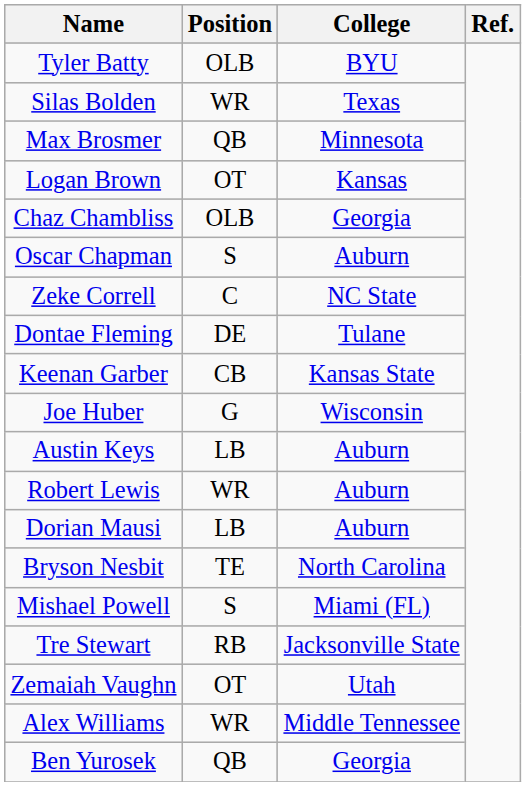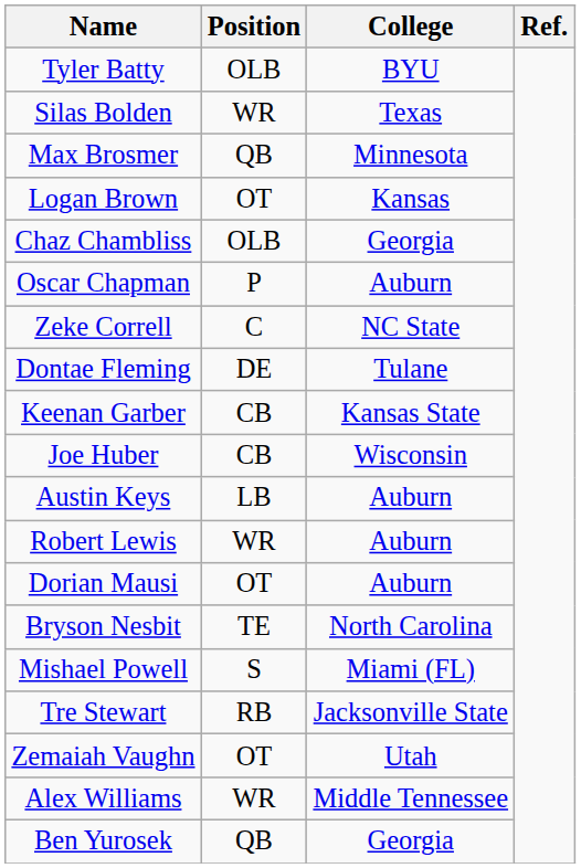Oscar Chapman | Position: S -> P
Joe Huber | Position: G -> CB
Dorian Mausi | Position: LB -> OT
